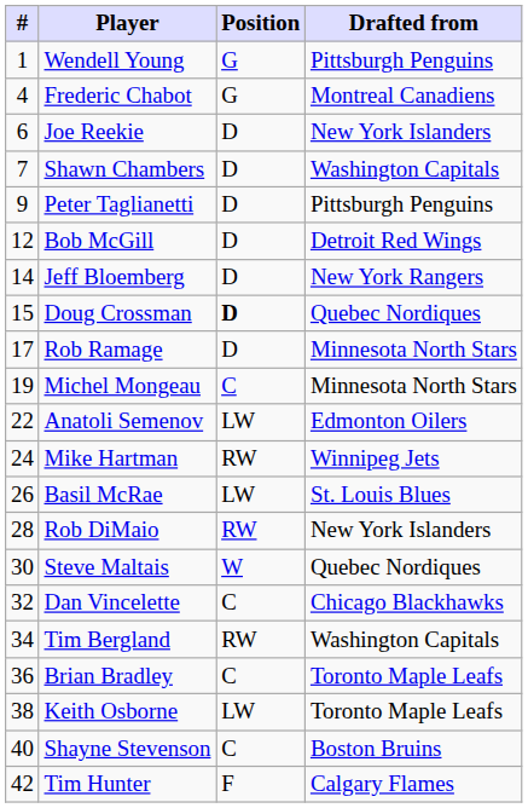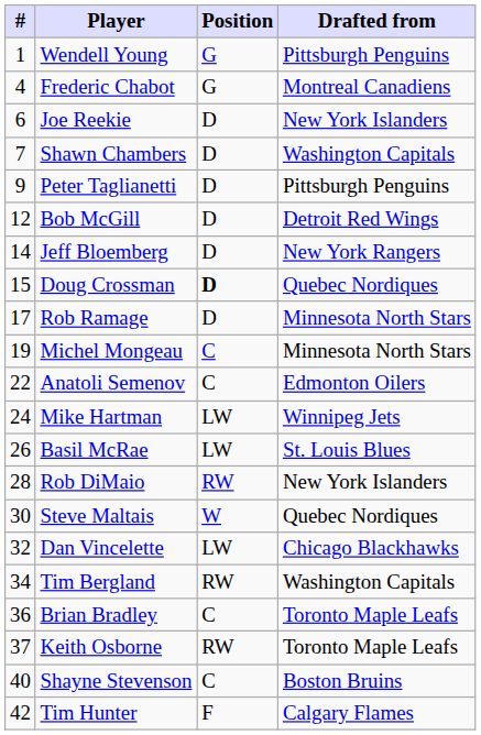Anatoli Semenov | Position: LW -> C
Mike Hartman | Position: RW -> LW
Dan Vincelette | Position: C -> LW
Keith Osborne | #: 38 -> 37
Keith Osborne | Position: LW -> RW
